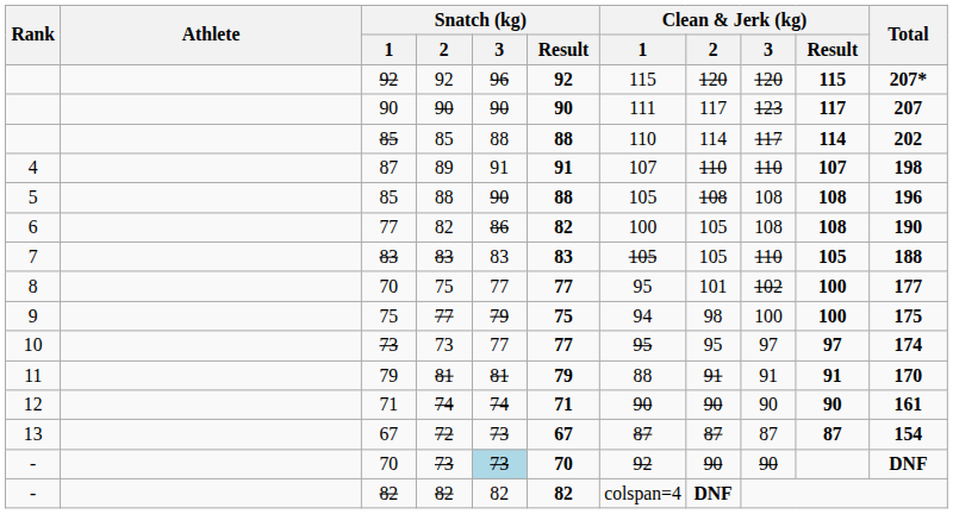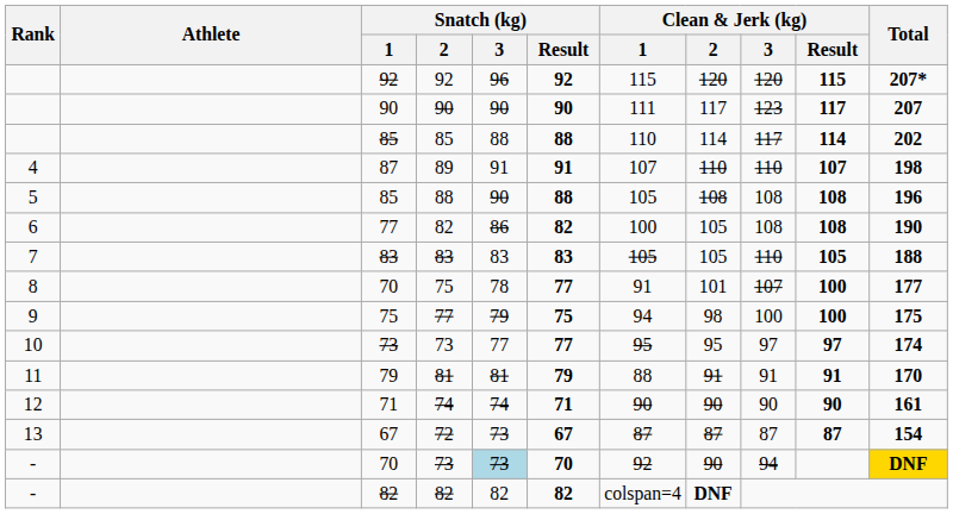70 / 75 | Snatch (kg) / 3: 77 -> 78
70 / 75 | Clean & Jerk (kg) / 1: 95 -> 91
70 / 75 | Clean & Jerk (kg) / 3: 102 -> 107
70 / 73 | Clean & Jerk (kg) / 3: 90 -> 94
70 / 73 | Total: no background -> gold background
